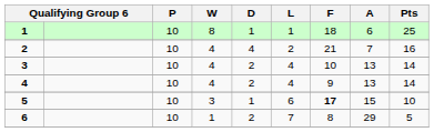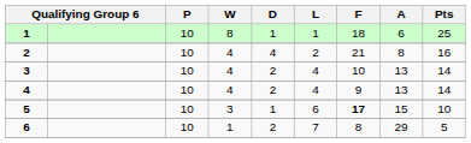row 3 | A: 7 -> 8
